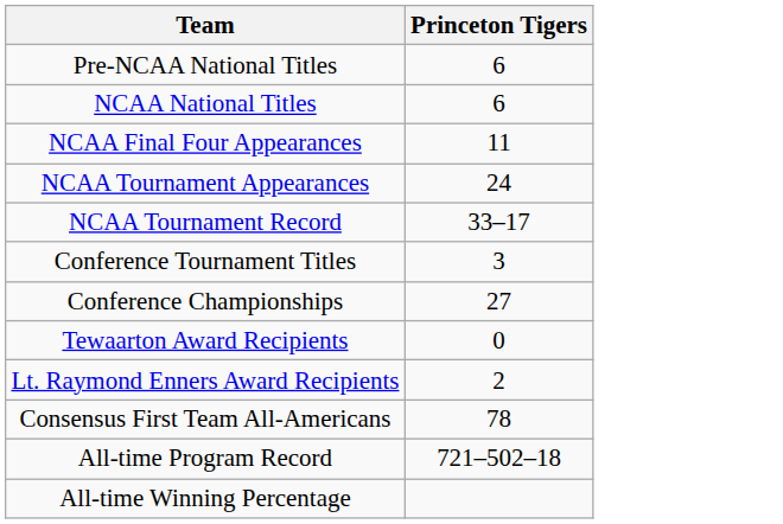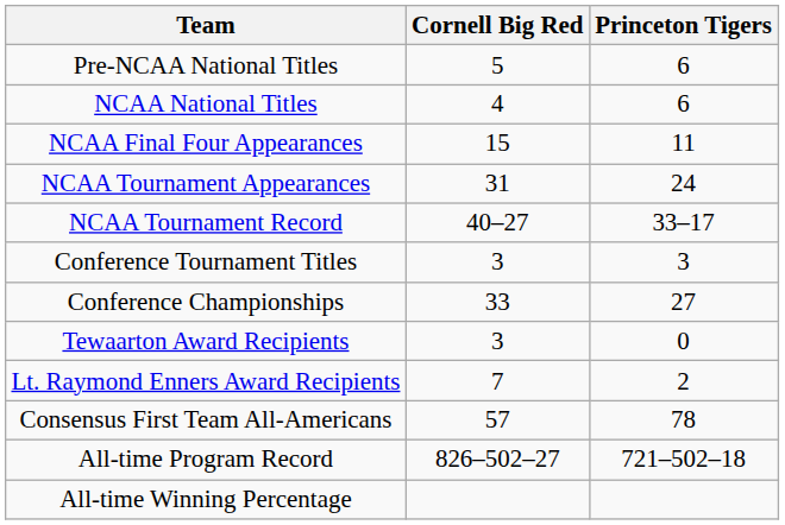+ column: Cornell Big Red | 5 | 4 | 15 | 31 | 40–27 | 3 | 33 | 3 | 7 | 57 | 826–502–27
